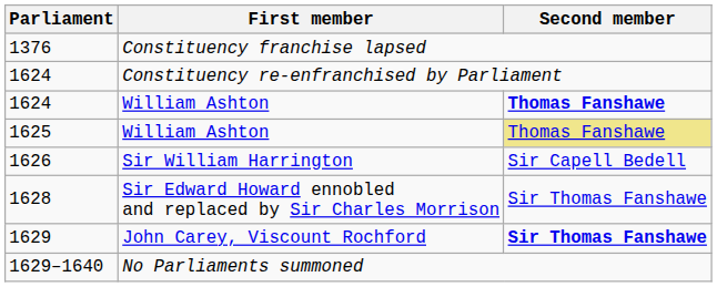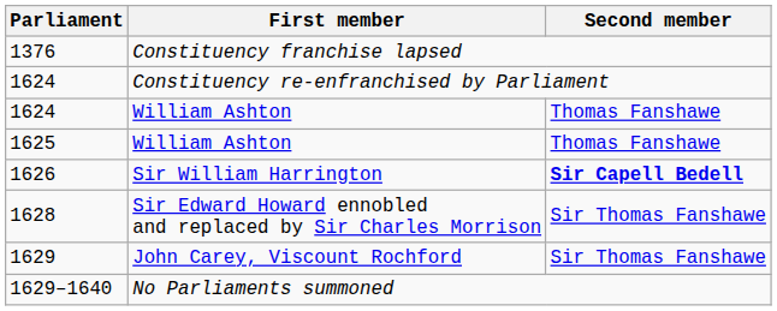1624 / William Ashton | Second member: bold -> normal
1625 | Second member: khaki background -> no background
1626 | Second member: normal -> bold
1629 | Second member: bold -> normal
